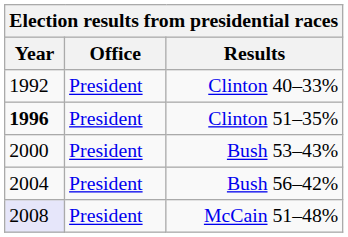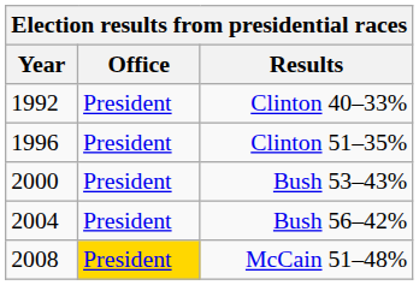Clinton 51–35% | Year: bold -> normal
McCain 51–48% | Year: lavender background -> no background
McCain 51–48% | Office: no background -> gold background
